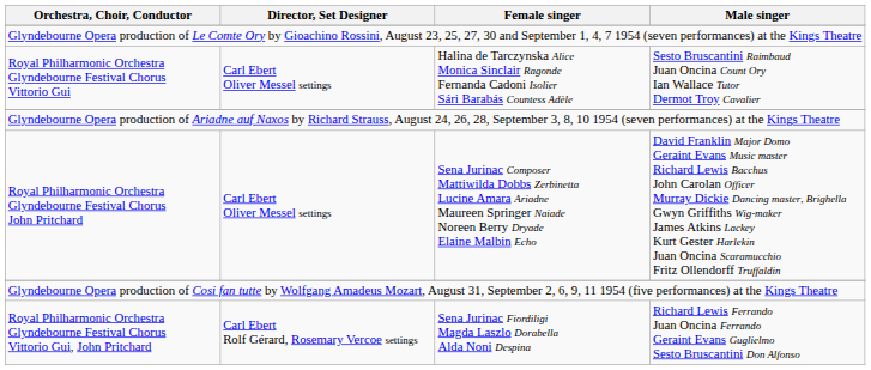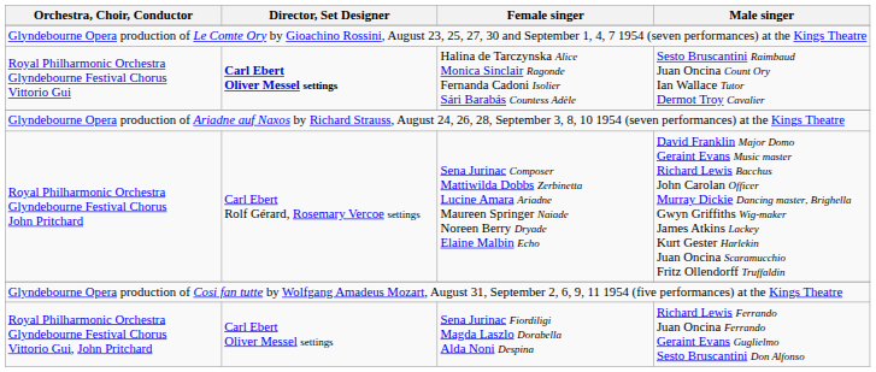row 3 | Director, Set Designer: normal -> bold
row 5 | Director, Set Designer: Carl Ebert Oliver Messel settings -> Carl Ebert Rolf Gérard, Rosemary Vercoe settings
row 7 | Director, Set Designer: Carl Ebert Rolf Gérard, Rosemary Vercoe settings -> Carl Ebert Oliver Messel settings
